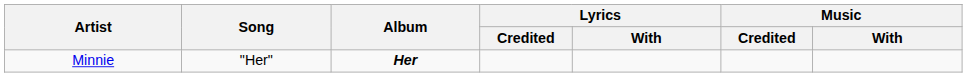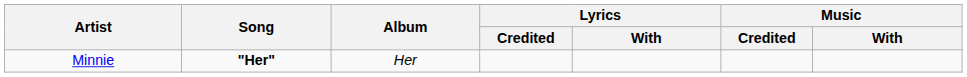Minnie | Song: normal -> bold
Minnie | Album: bold -> normal
